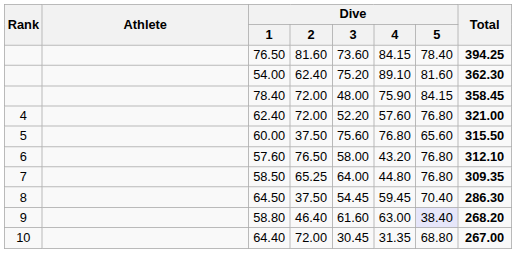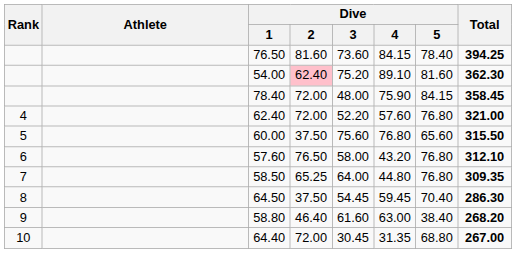54.00 | Dive / 2: no background -> pink background
58.80 | Dive / 5: lavender background -> no background
